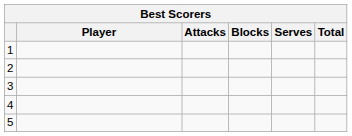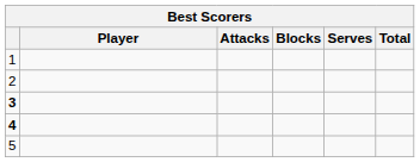3 | column 1: normal -> bold
4 | column 1: normal -> bold
